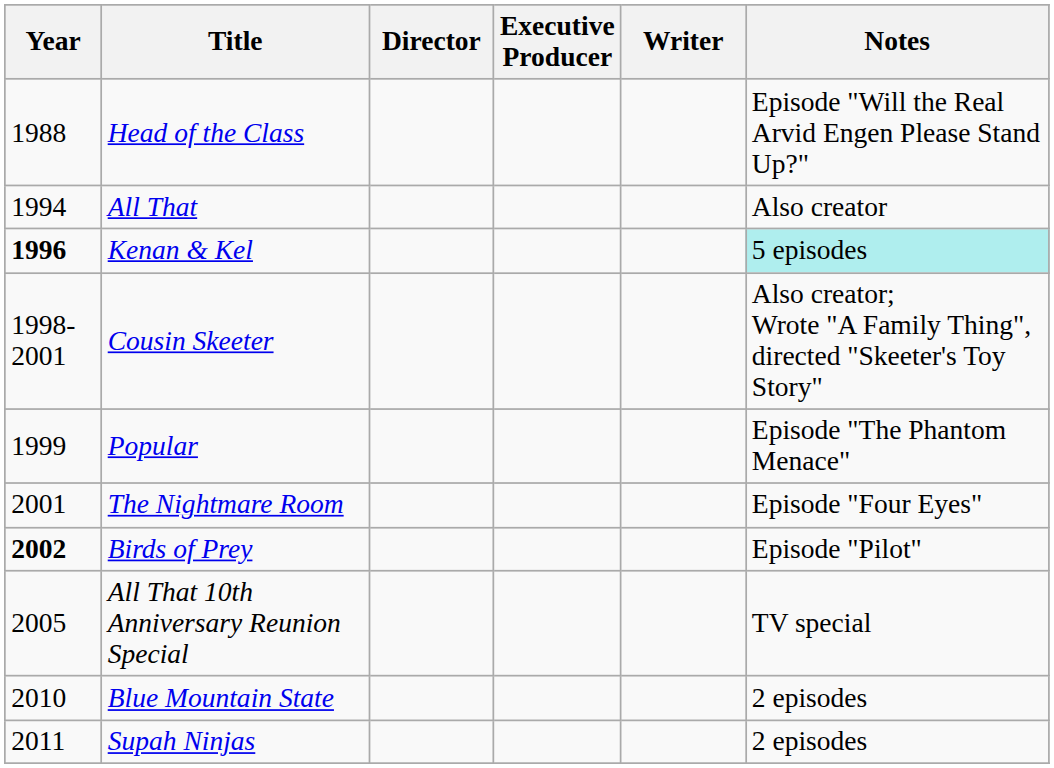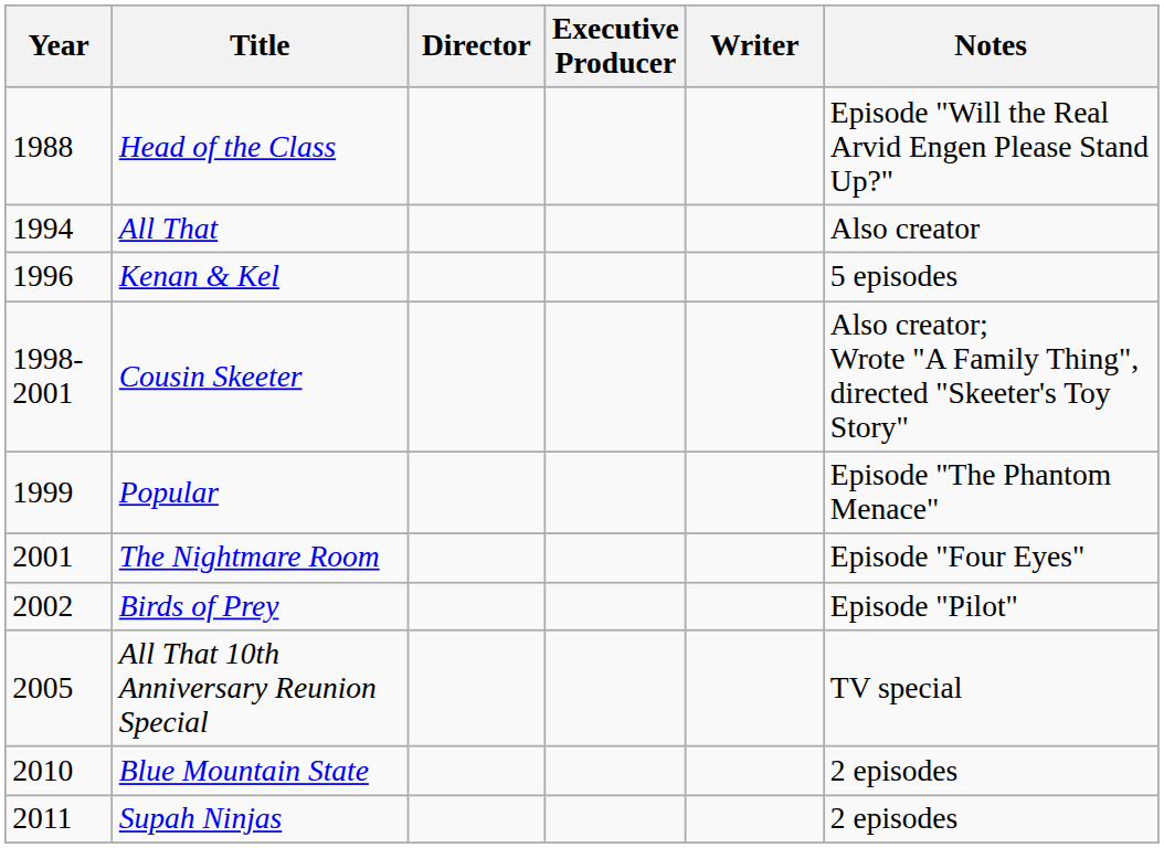Kenan & Kel | Year: bold -> normal
Kenan & Kel | Notes: paleturquoise background -> no background
Birds of Prey | Year: bold -> normal
